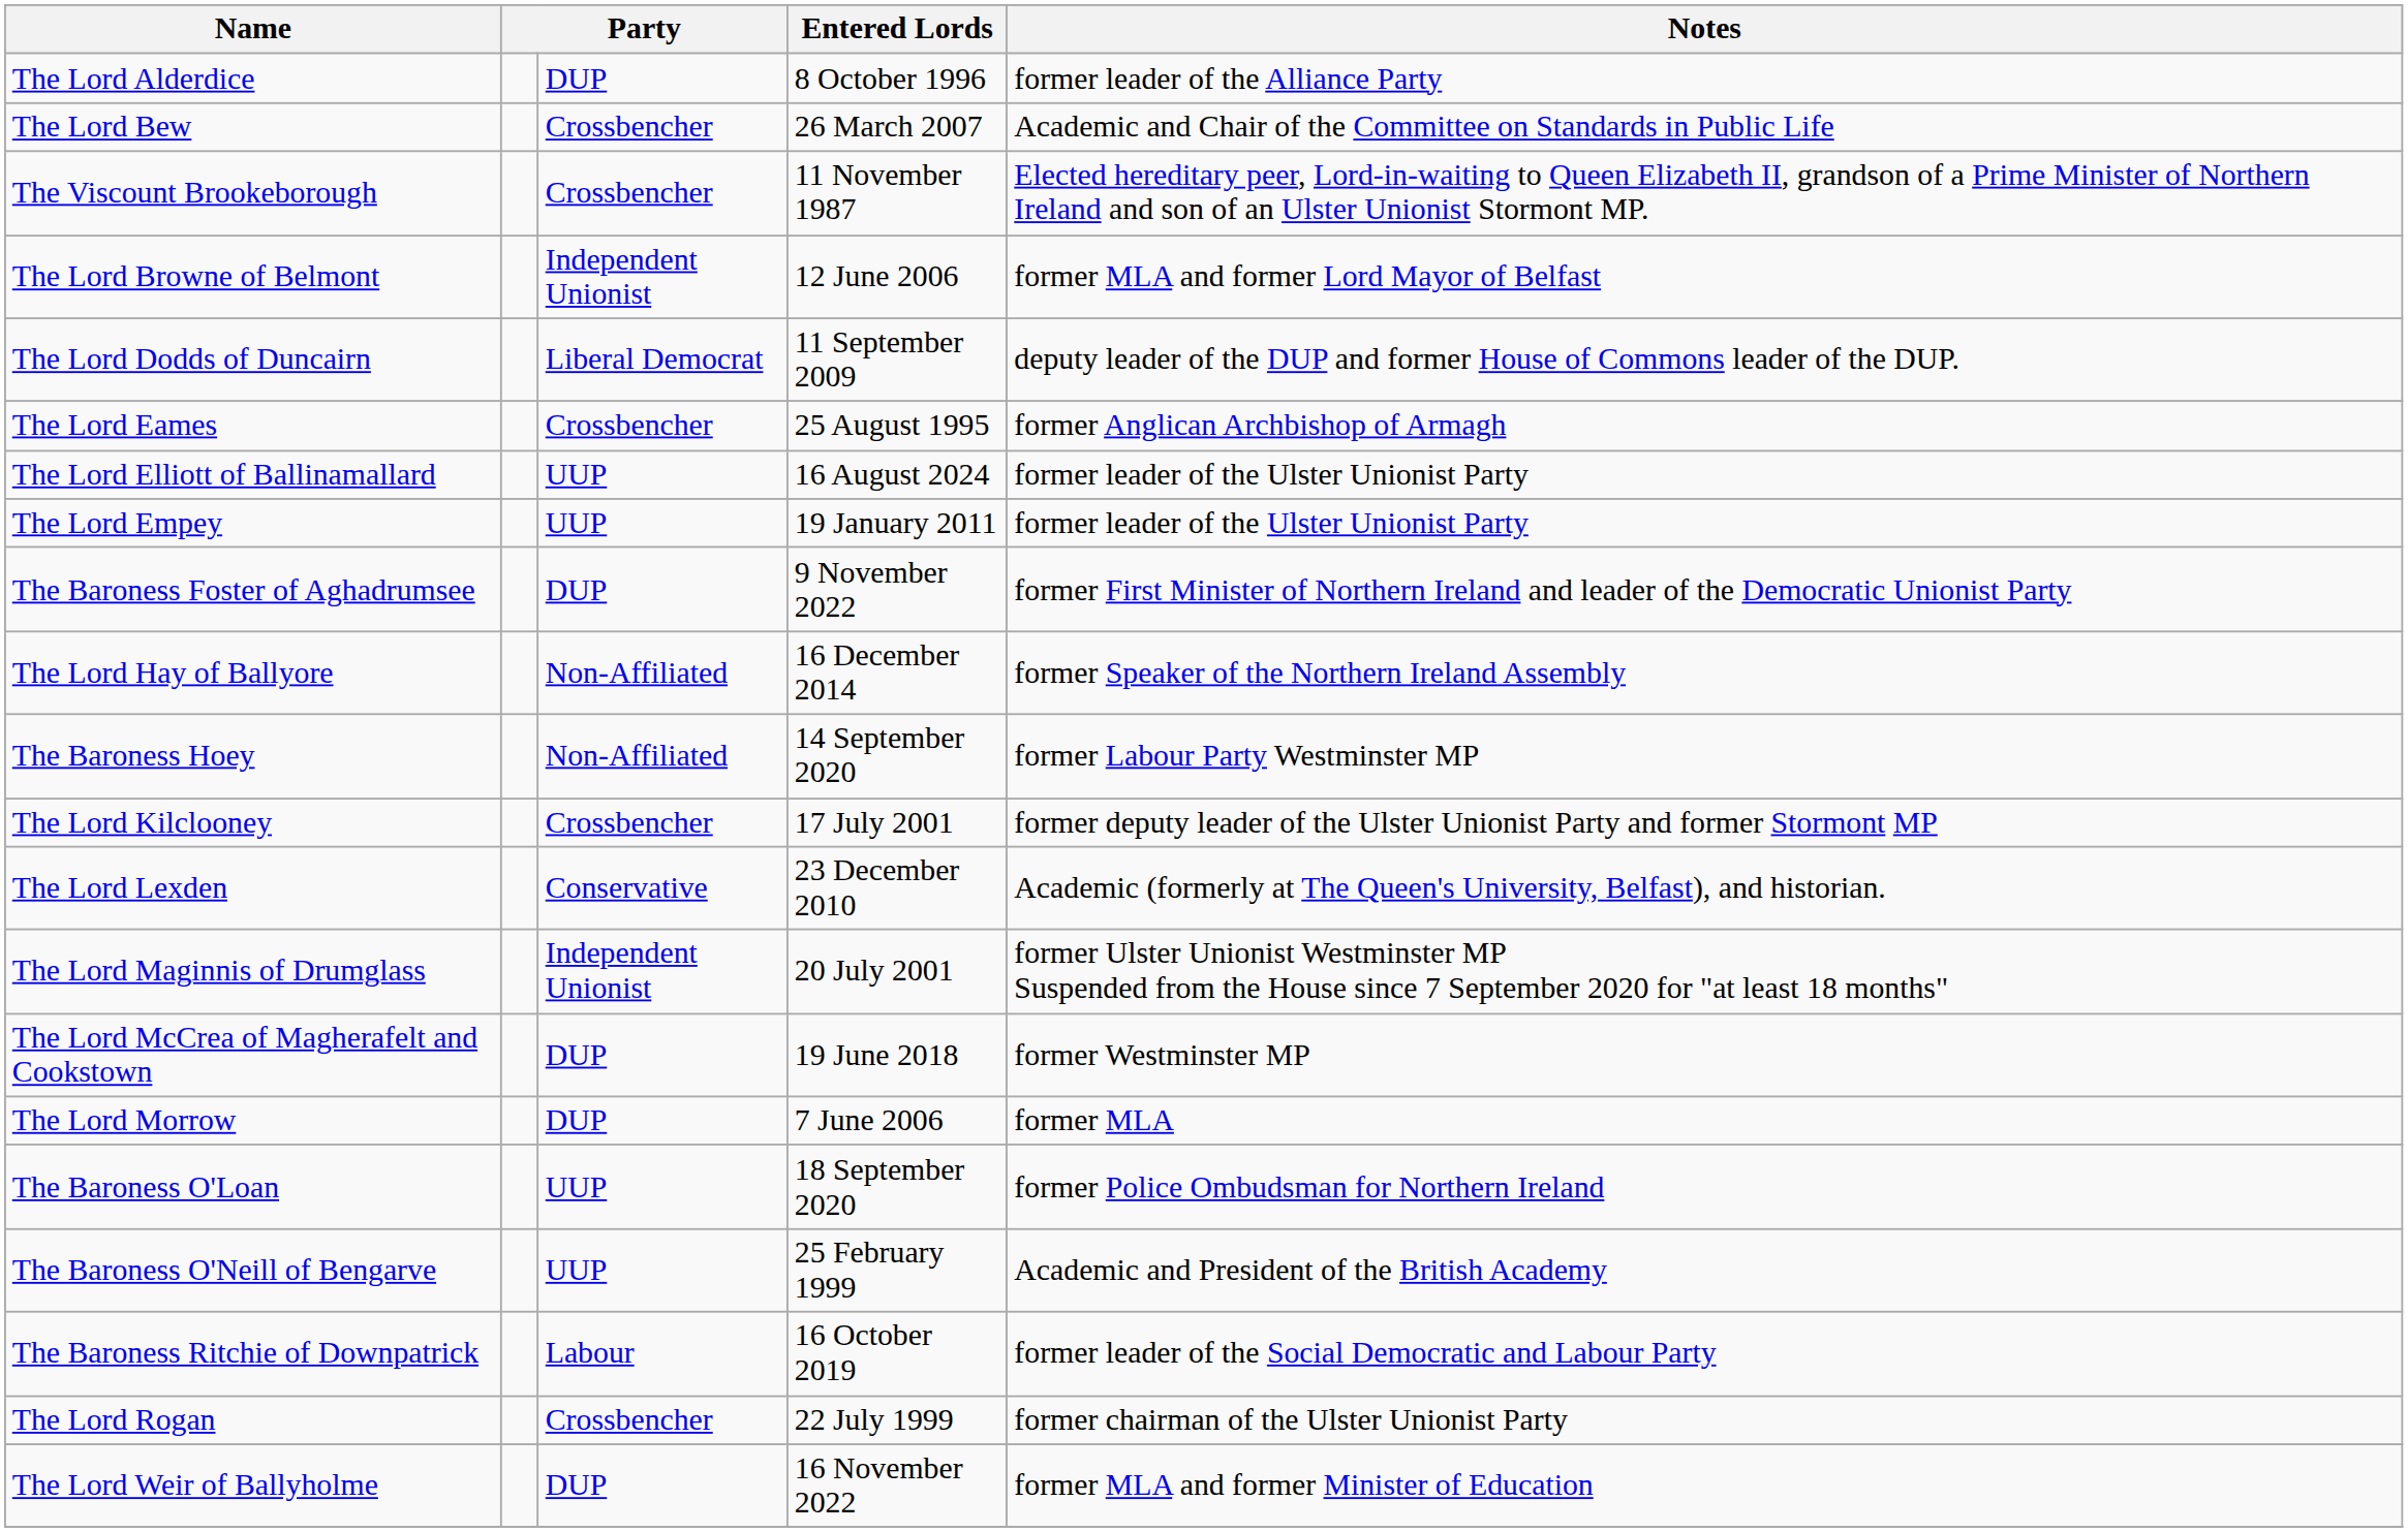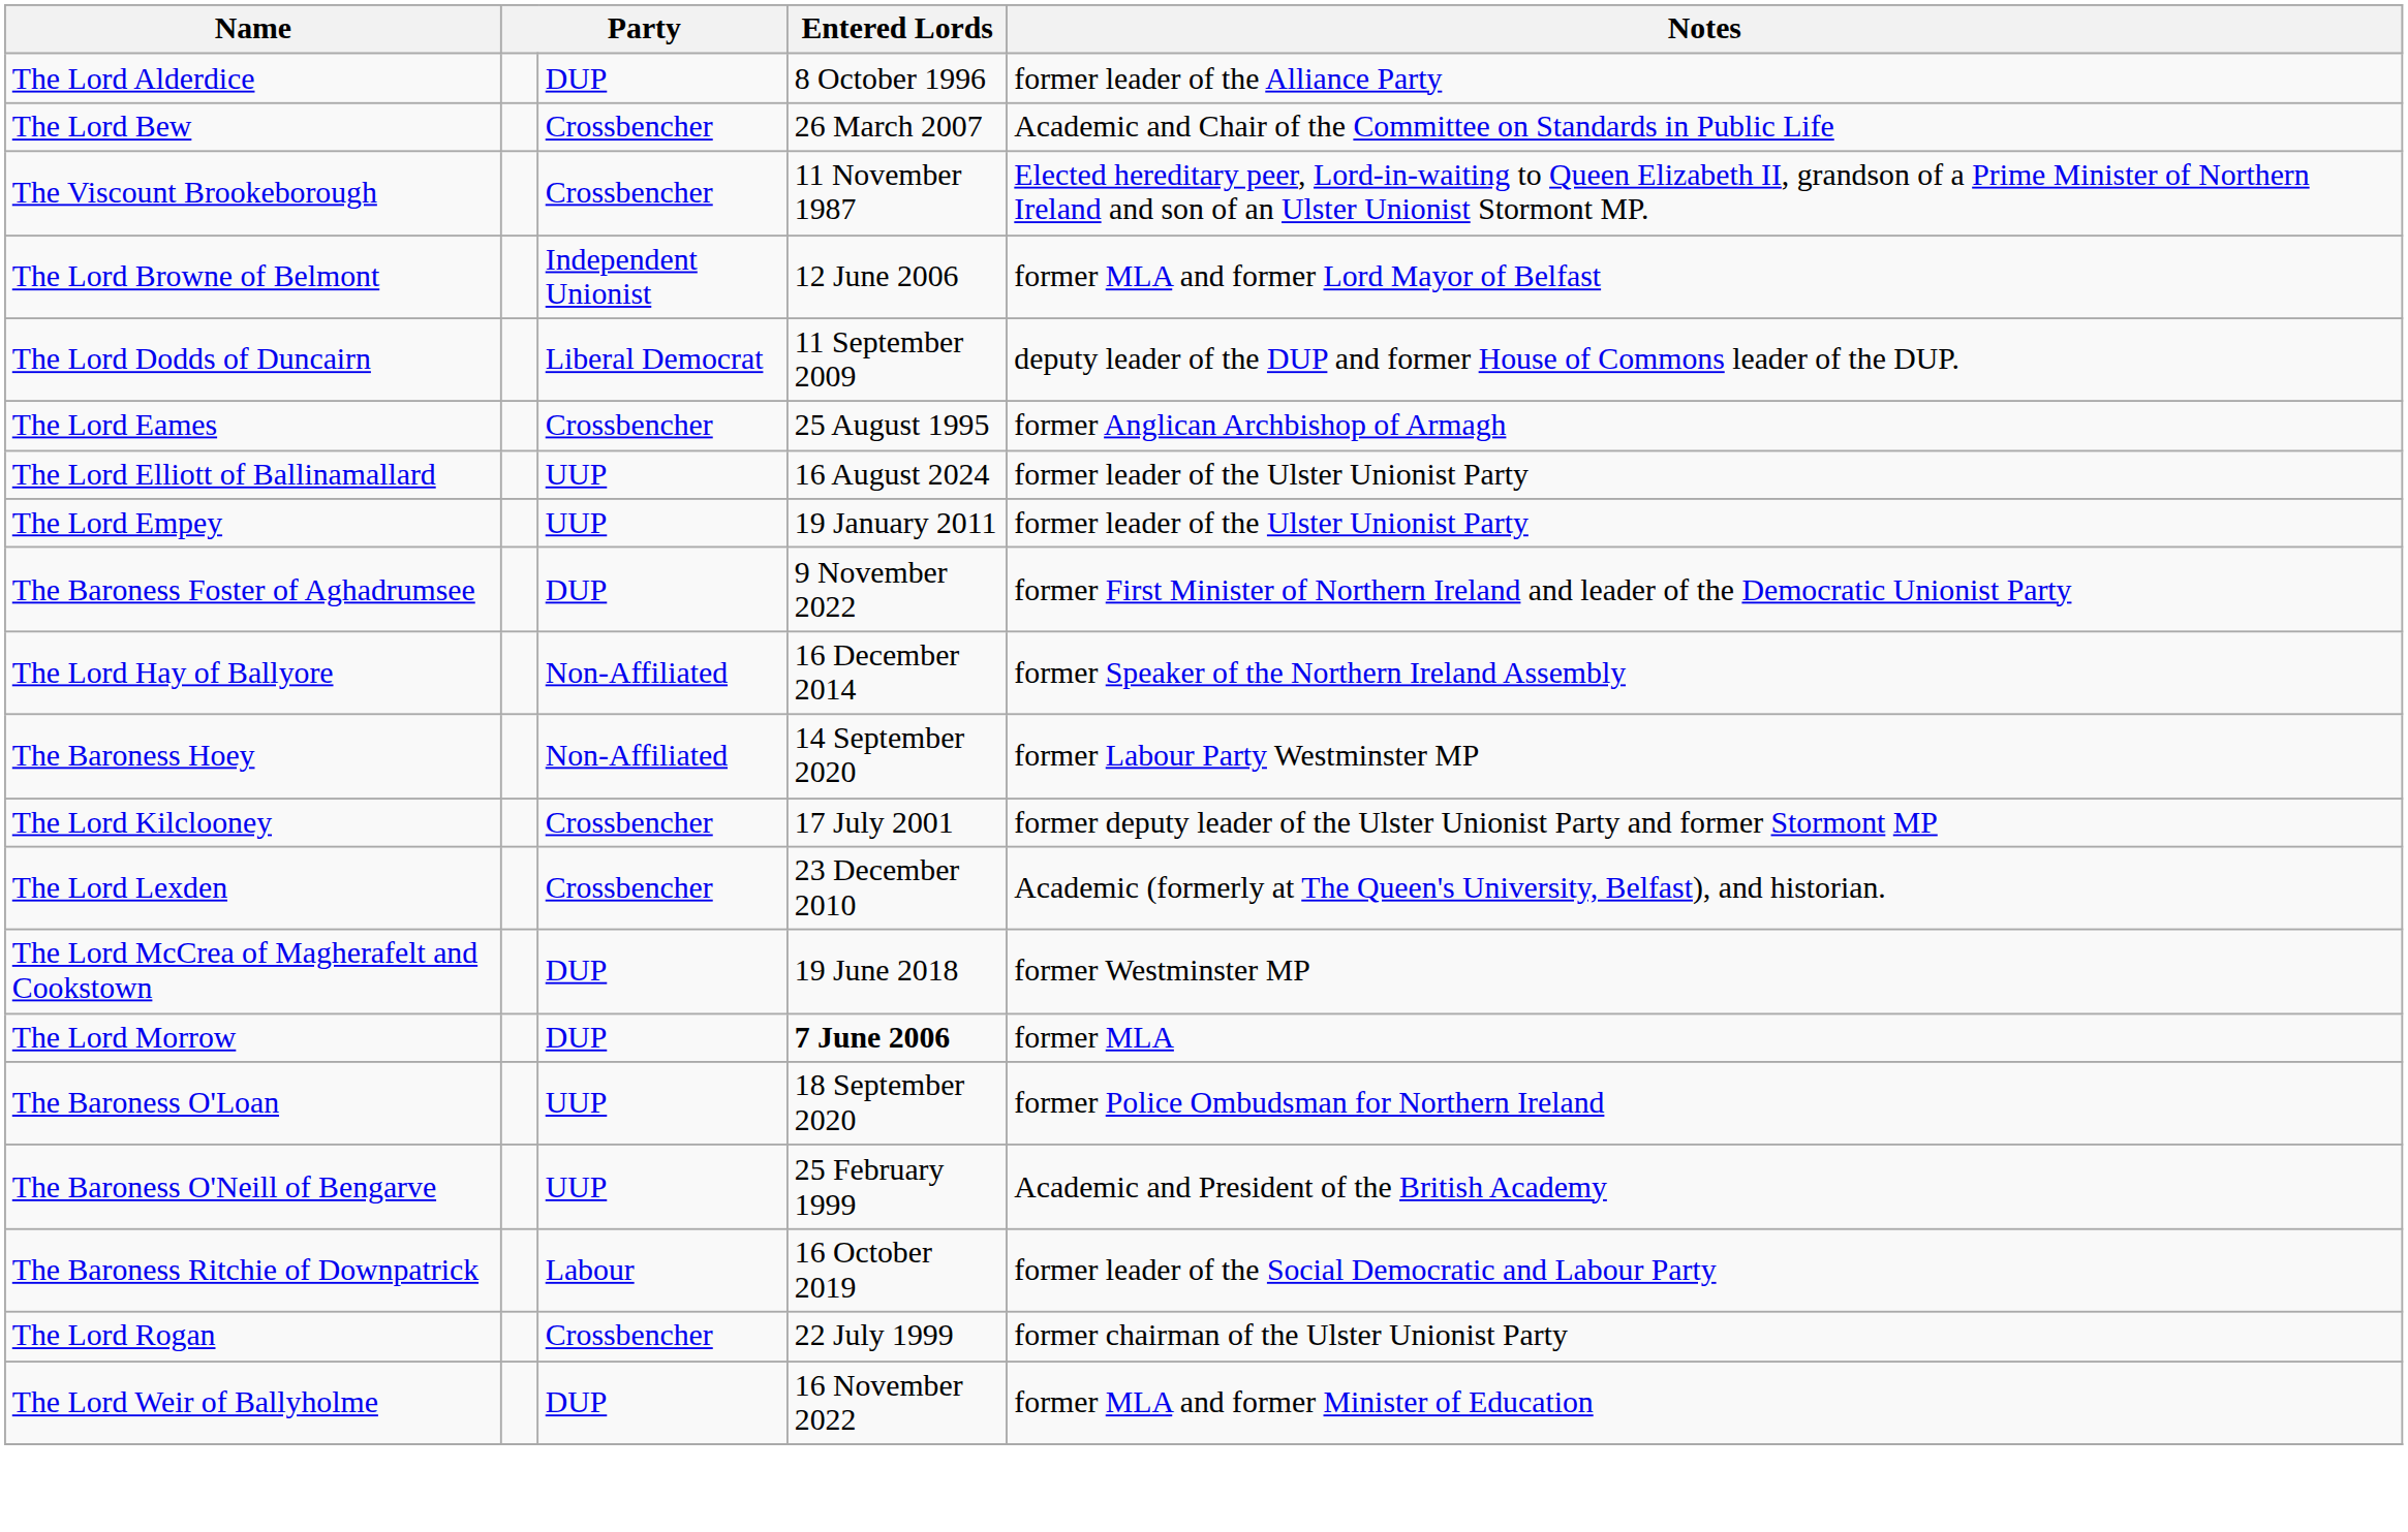The Lord Lexden | column 3: Conservative -> Crossbencher
- row: The Lord Maginnis of Drumglass | Independent Unionist | 20 July 2001 | former Ulster Unionist Westminster MP Suspended from the House since 7 September 2020 for "at least 18 months"
The Lord Morrow | Entered Lords: normal -> bold
